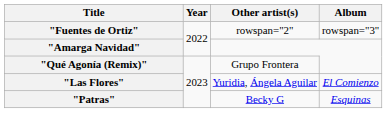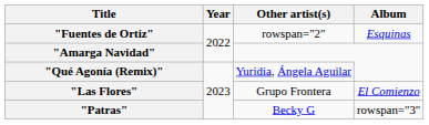"Fuentes de Ortiz" | Album: rowspan="3" -> Esquinas
"Qué Agonía (Remix)" | Other artist(s): Grupo Frontera -> Yuridia, Ángela Aguilar
"Las Flores" | Other artist(s): Yuridia, Ángela Aguilar -> Grupo Frontera
"Patras" | Album: Esquinas -> rowspan="3"
